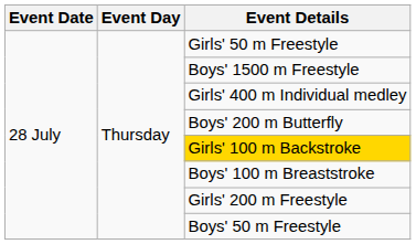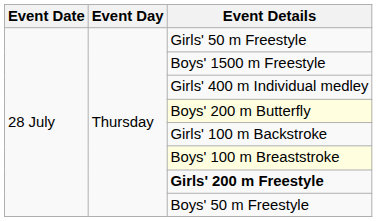Boys' 200 m Butterfly | Event Details: no background -> lightyellow background
Girls' 100 m Backstroke | Event Details: gold background -> no background
Boys' 100 m Breaststroke | Event Details: no background -> lightyellow background
Girls' 200 m Freestyle | Event Details: normal -> bold
